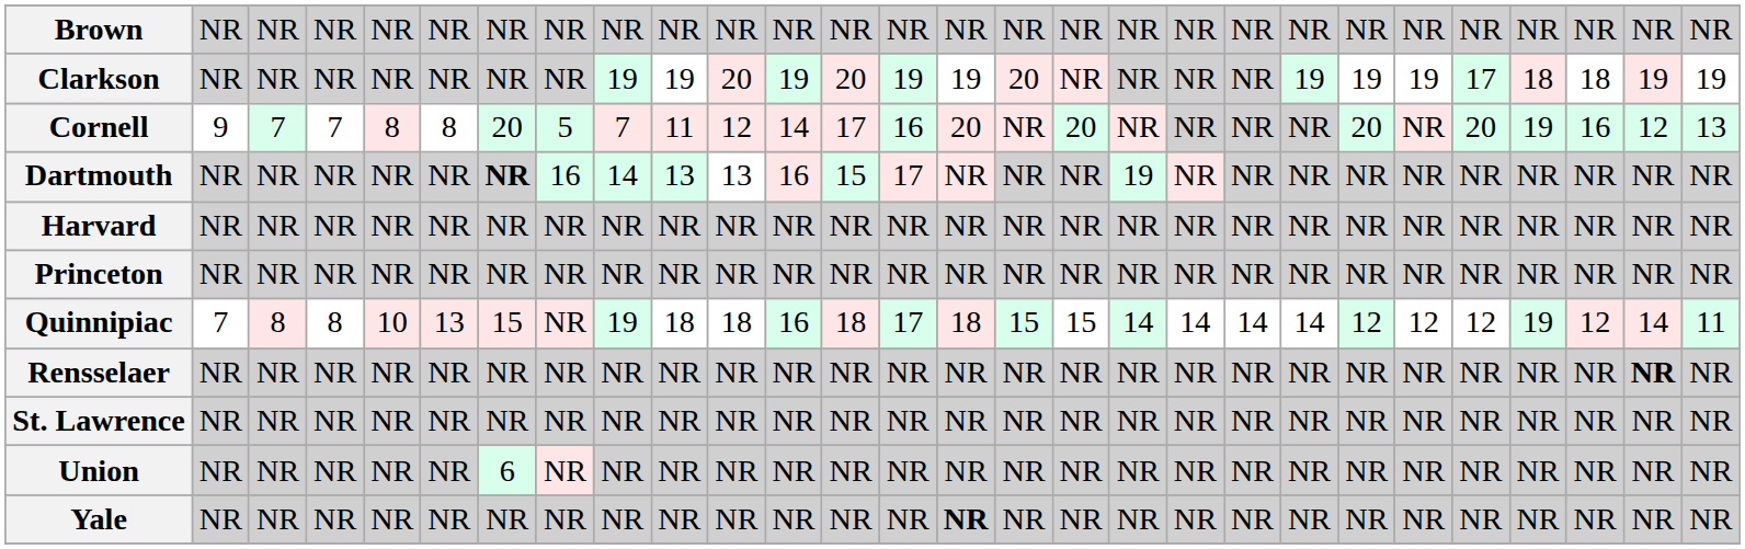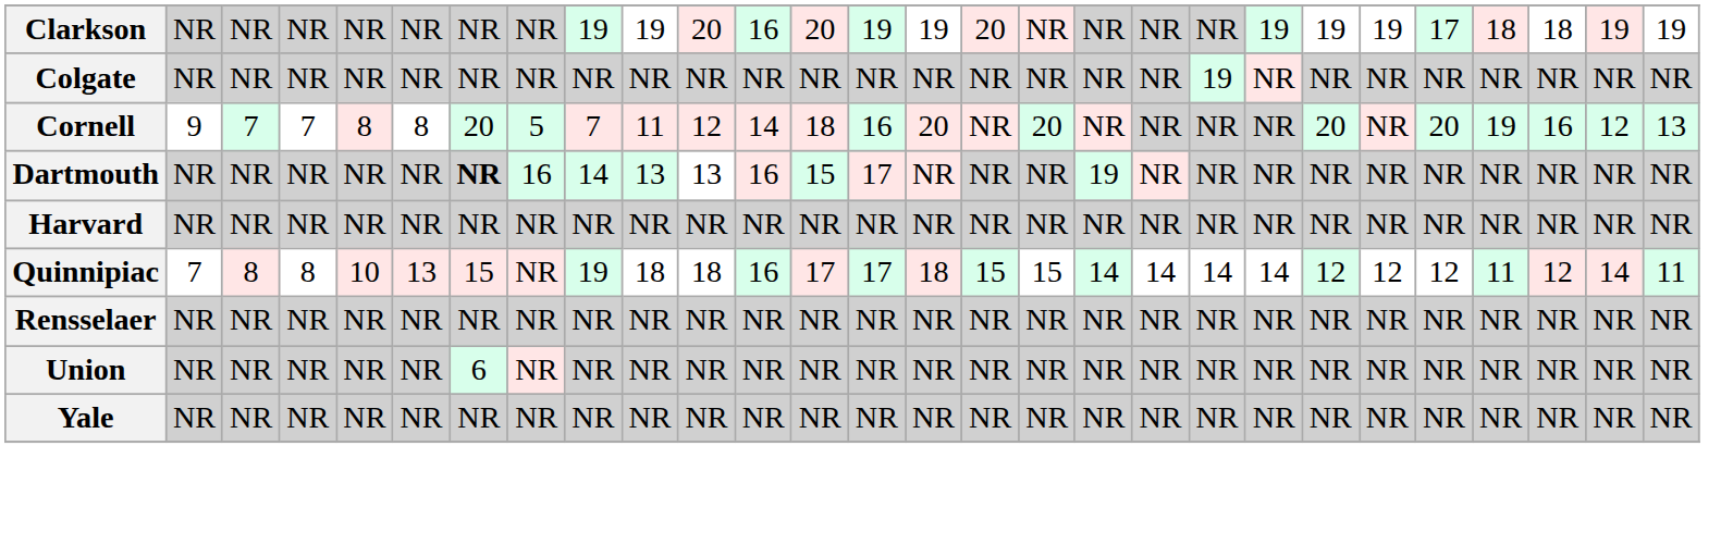- row: Brown | NR | NR | NR | NR | NR | NR | NR | NR | NR | NR | NR | NR | NR | NR | NR | NR | NR | NR | NR | NR | NR | NR | NR | NR | NR | NR | NR
Clarkson | column 12: 19 -> 16
+ row: Colgate | NR | NR | NR | NR | NR | NR | NR | NR | NR | NR | NR | NR | NR | NR | NR | NR | NR | NR | 19 | NR | NR | NR | NR | NR | NR | NR | NR
Cornell | column 13: 17 -> 18
- row: Princeton | NR | NR | NR | NR | NR | NR | NR | NR | NR | NR | NR | NR | NR | NR | NR | NR | NR | NR | NR | NR | NR | NR | NR | NR | NR | NR | NR
Quinnipiac | column 13: 18 -> 17
Quinnipiac | column 25: 19 -> 11
Rensselaer | column 27: bold -> normal
- row: St. Lawrence | NR | NR | NR | NR | NR | NR | NR | NR | NR | NR | NR | NR | NR | NR | NR | NR | NR | NR | NR | NR | NR | NR | NR | NR | NR | NR | NR
Yale | column 15: bold -> normal
